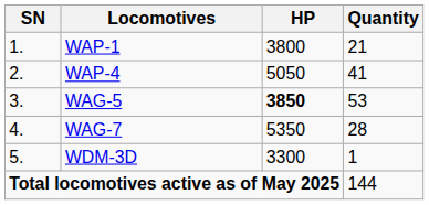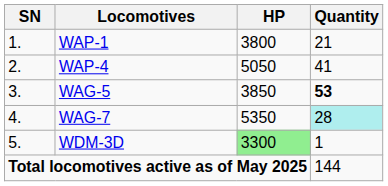WAG-5 | HP: bold -> normal
WAG-5 | Quantity: normal -> bold
WAG-7 | Quantity: no background -> paleturquoise background
WDM-3D | HP: no background -> lightgreen background
